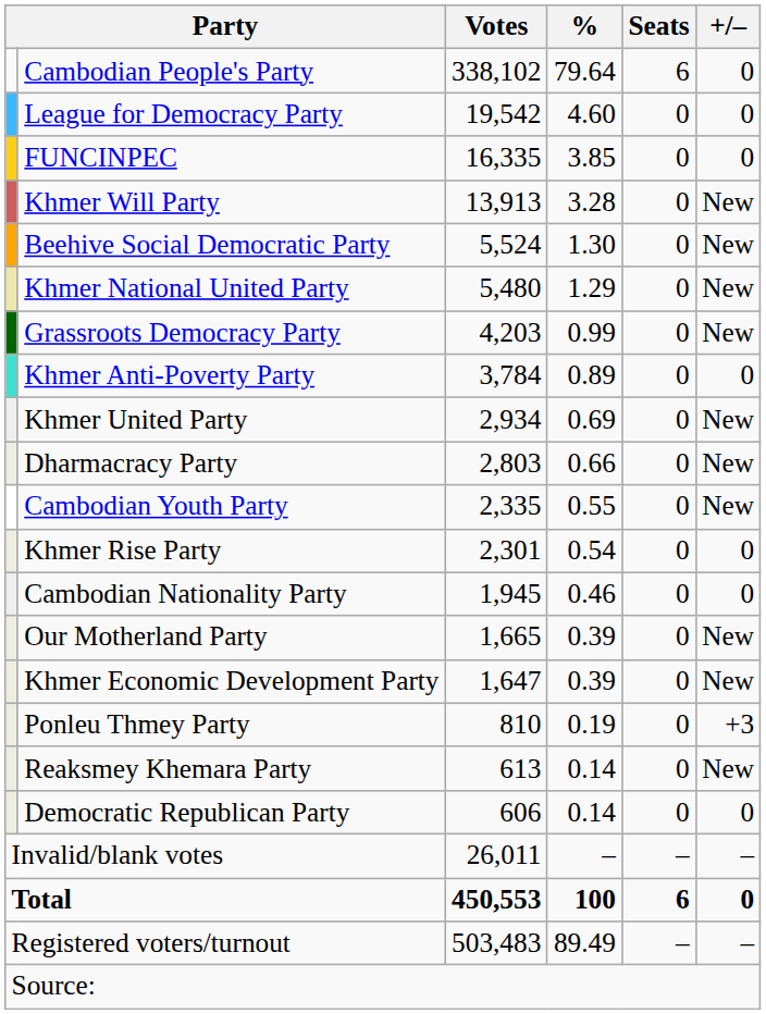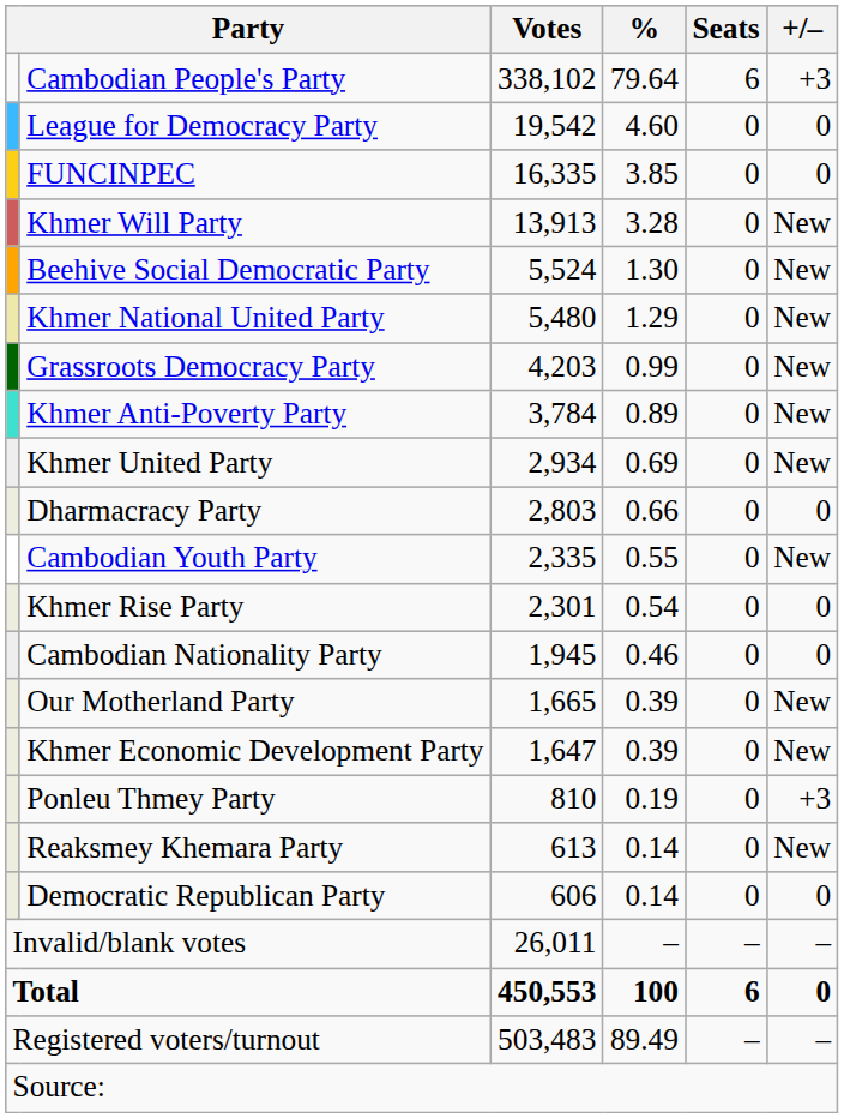Cambodian People's Party | +/–: 0 -> +3
Khmer Anti-Poverty Party | +/–: 0 -> New
Dharmacracy Party | +/–: New -> 0
